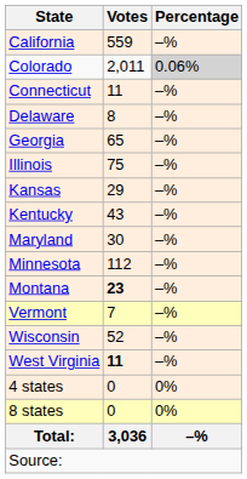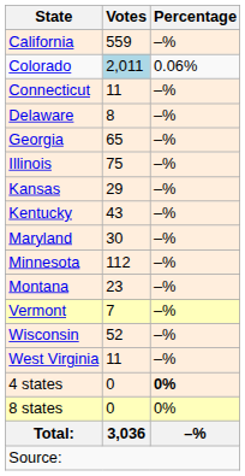Colorado | Votes: no background -> lightblue background
Colorado | Percentage: lightgrey background -> no background
Montana | Votes: bold -> normal
West Virginia | Votes: bold -> normal
4 states | Percentage: normal -> bold
